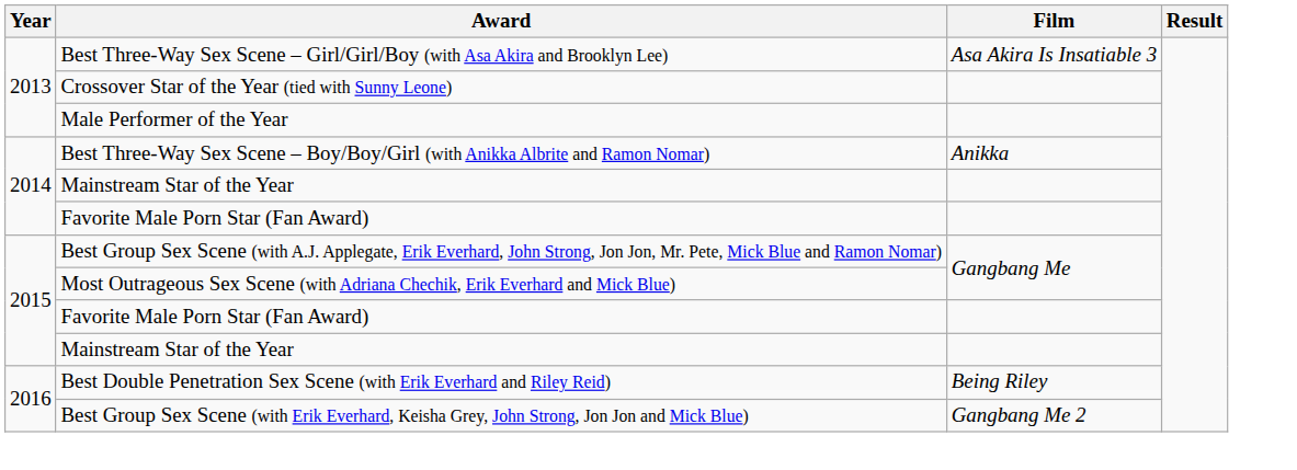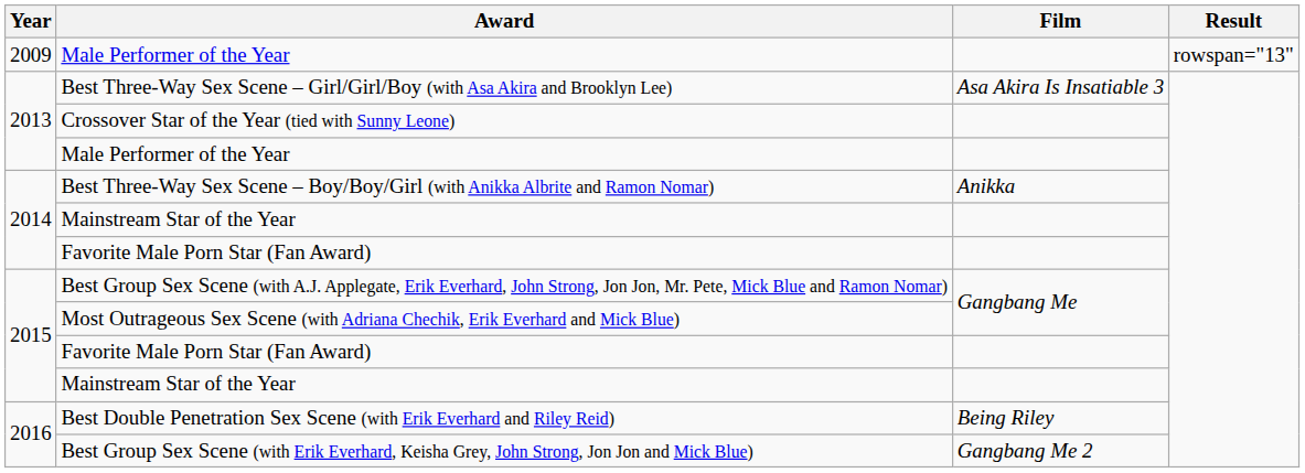+ row: 2009 | Male Performer of the Year | rowspan="13"
